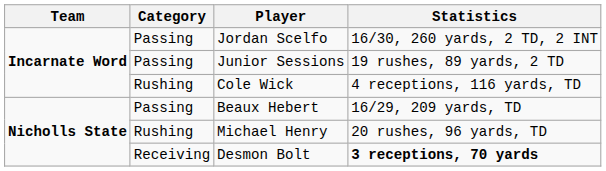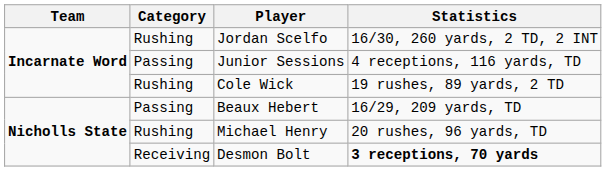Jordan Scelfo | Category: Passing -> Rushing
Junior Sessions | Statistics: 19 rushes, 89 yards, 2 TD -> 4 receptions, 116 yards, TD
Cole Wick | Statistics: 4 receptions, 116 yards, TD -> 19 rushes, 89 yards, 2 TD
